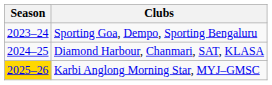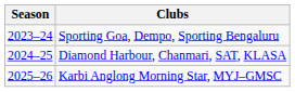Karbi Anglong Morning Star, MYJ–GMSC | Season: gold background -> no background
